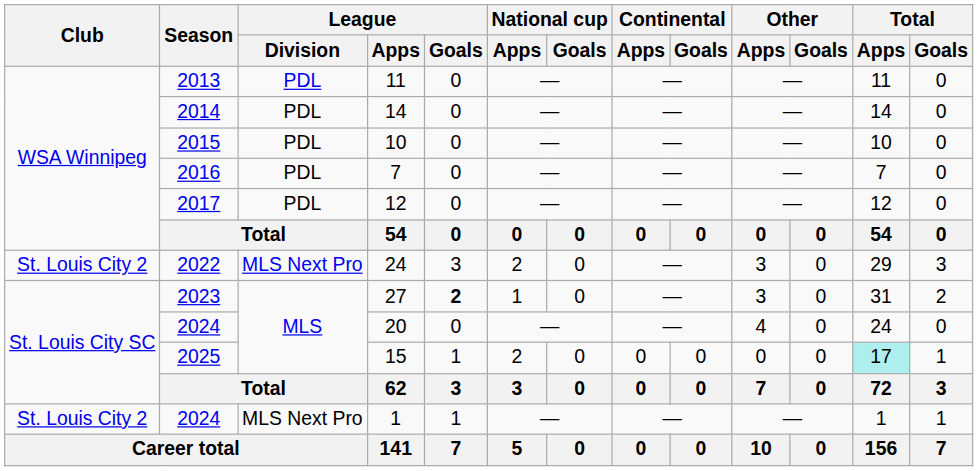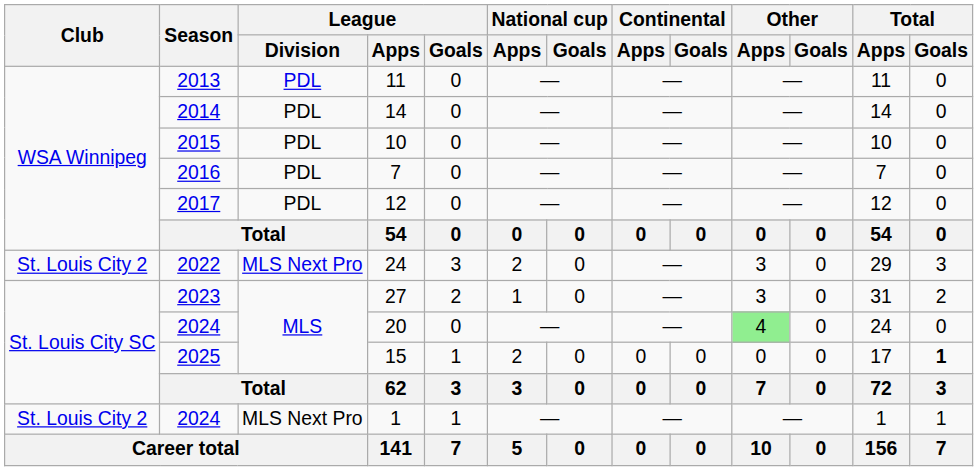27 | League / Goals: bold -> normal
20 | Other / Apps: no background -> lightgreen background
15 | Total / Apps: paleturquoise background -> no background
15 | Total / Goals: normal -> bold
